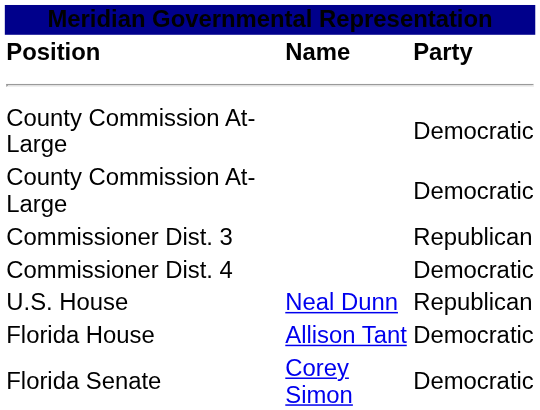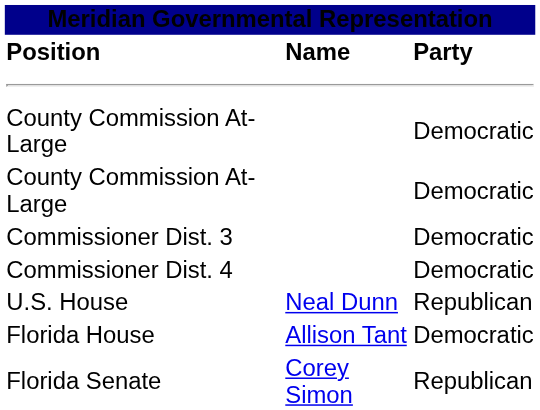Commissioner Dist. 3 | Party: Republican -> Democratic
Florida Senate | Party: Democratic -> Republican
